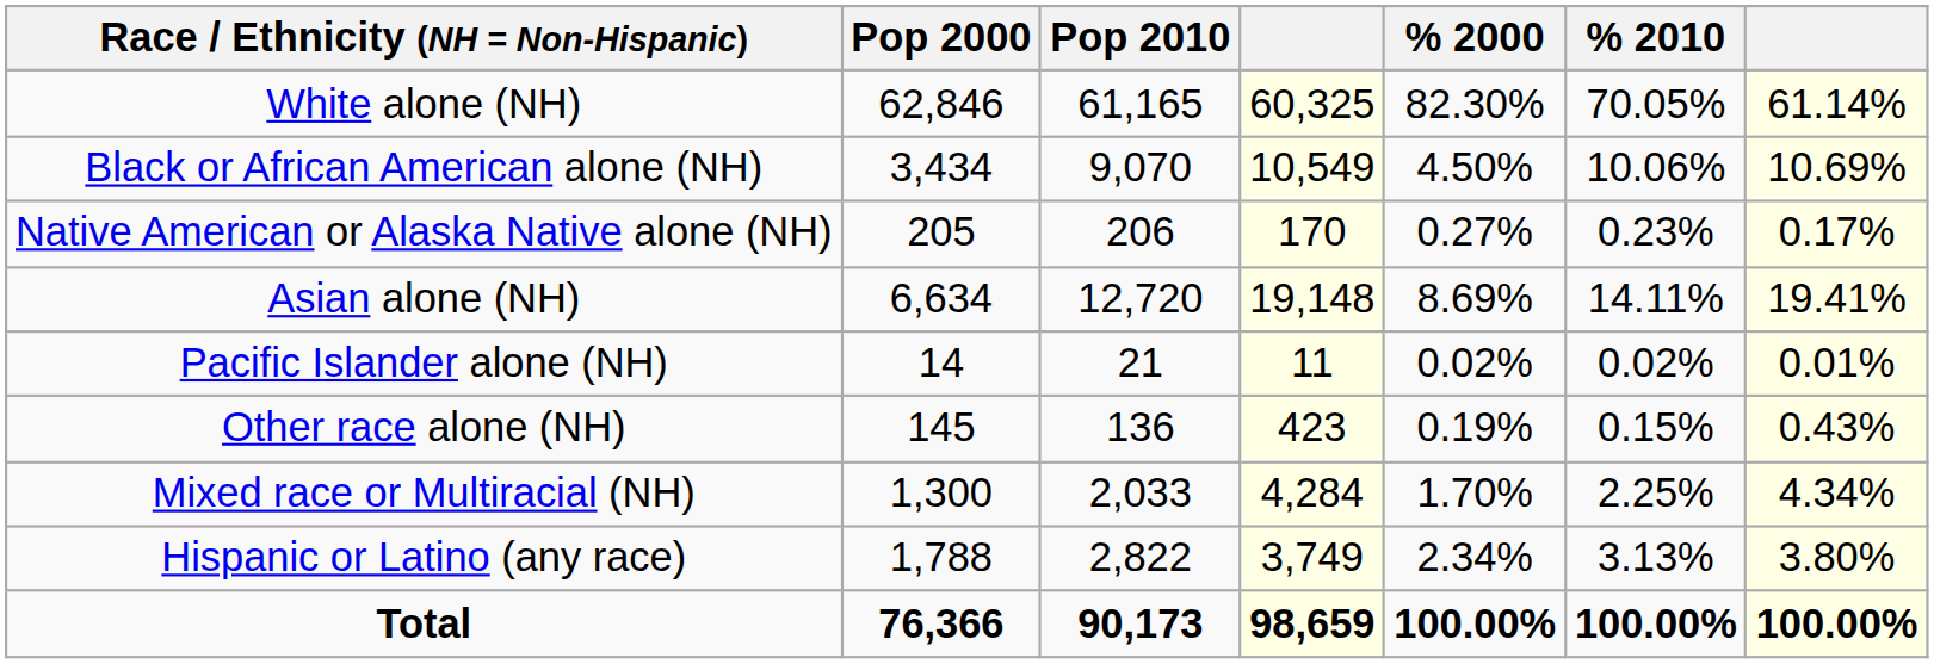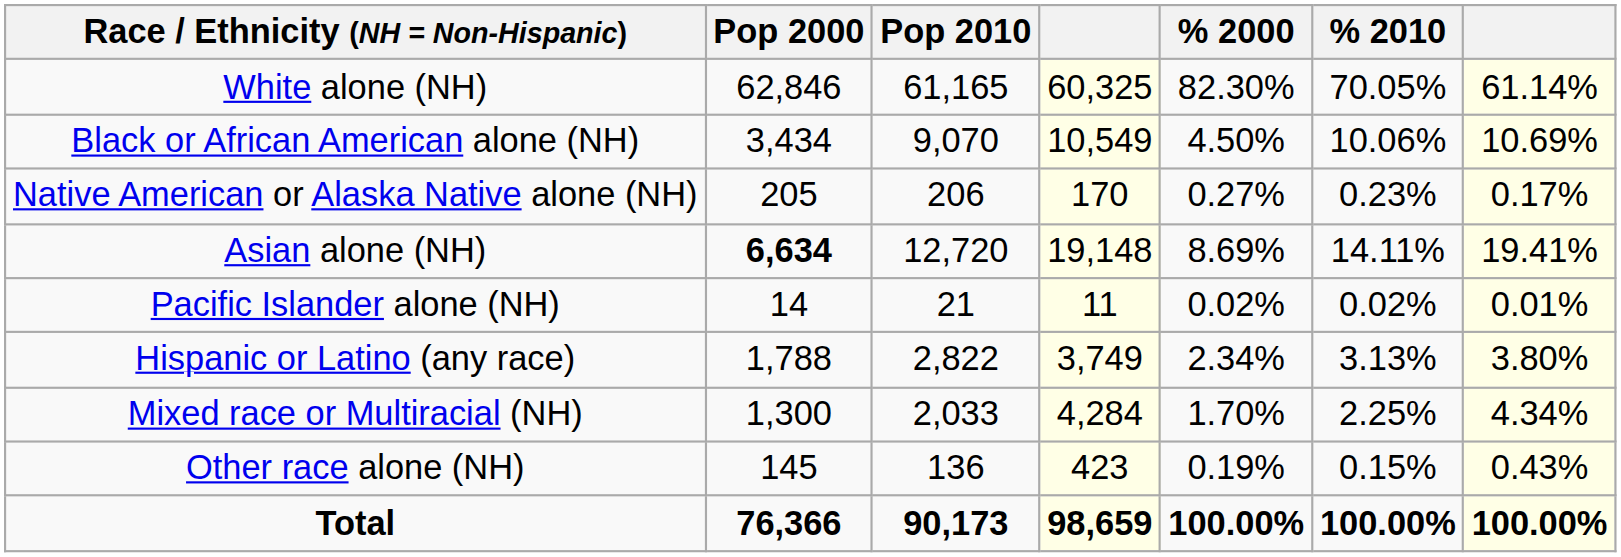Asian alone (NH) | Pop 2000: normal -> bold
rows swapped: Other race alone (NH) <-> Hispanic or Latino (any race)
